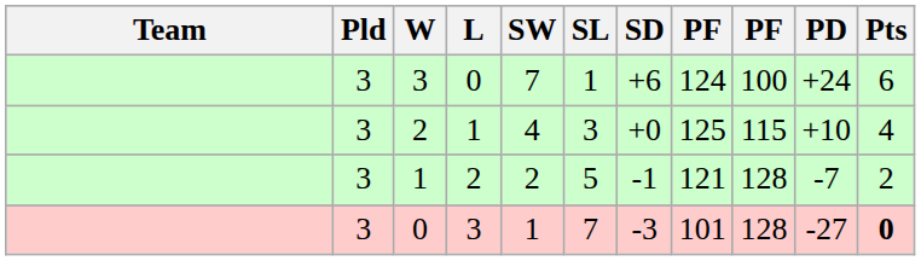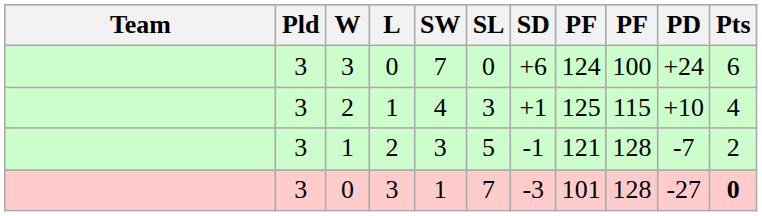row 2 | SL: 1 -> 0
row 3 | SD: +0 -> +1
row 4 | SW: 2 -> 3
